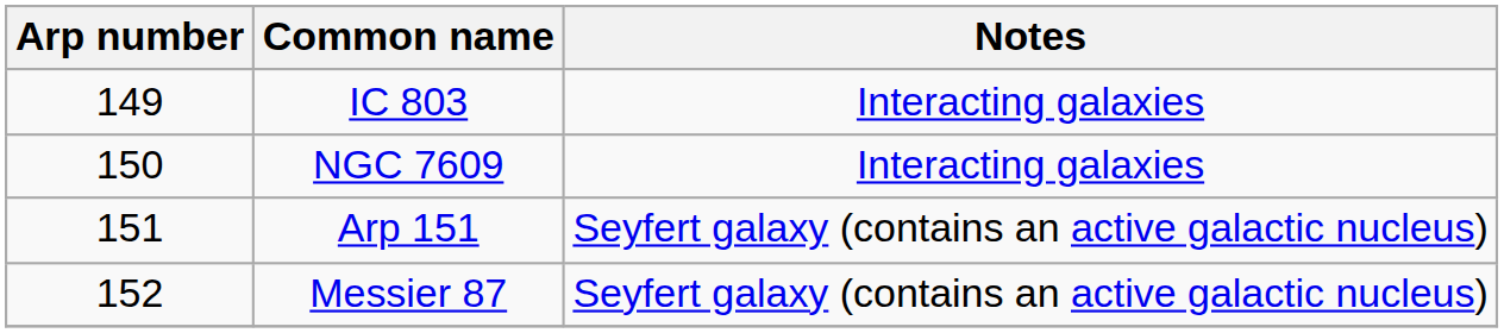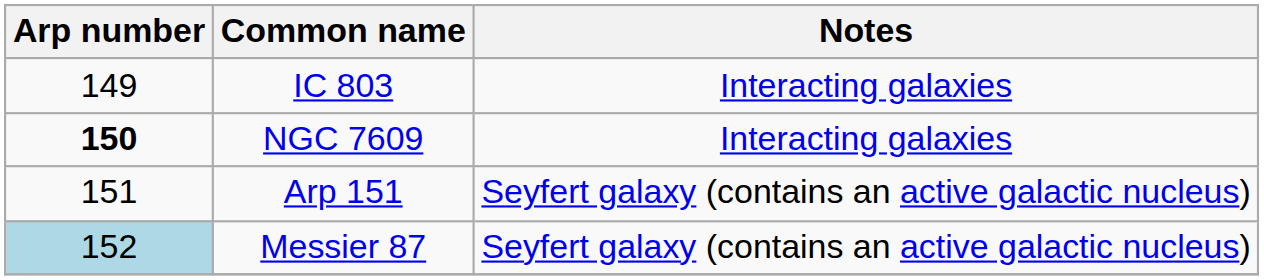NGC 7609 | Arp number: normal -> bold
Messier 87 | Arp number: no background -> lightblue background
